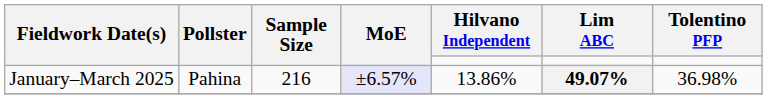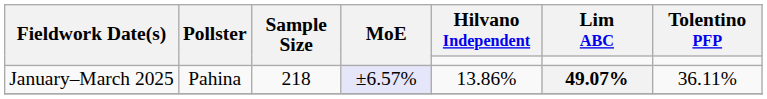January–March 2025 | Sample Size: 216 -> 218
January–March 2025 | Tolentino PFP: 36.98% -> 36.11%
